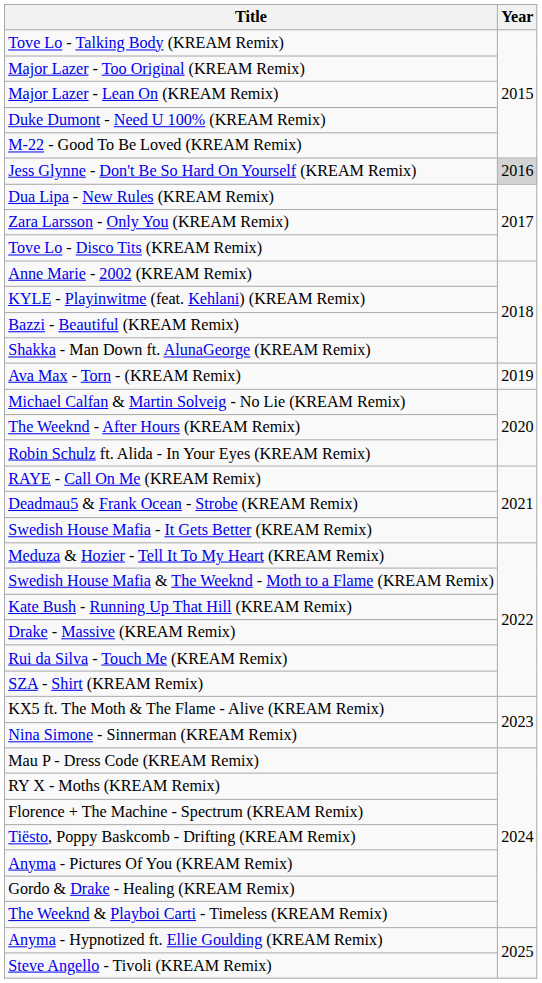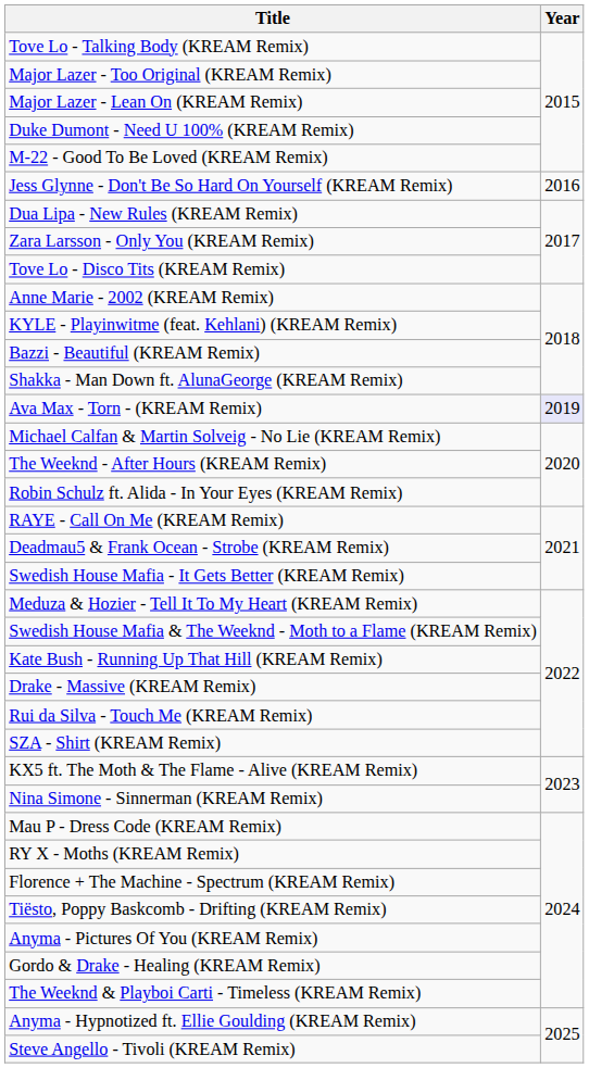Jess Glynne - Don't Be So Hard On Yourself (KREAM Remix) | Year: lightgrey background -> no background
Ava Max - Torn - (KREAM Remix) | Year: no background -> lavender background
